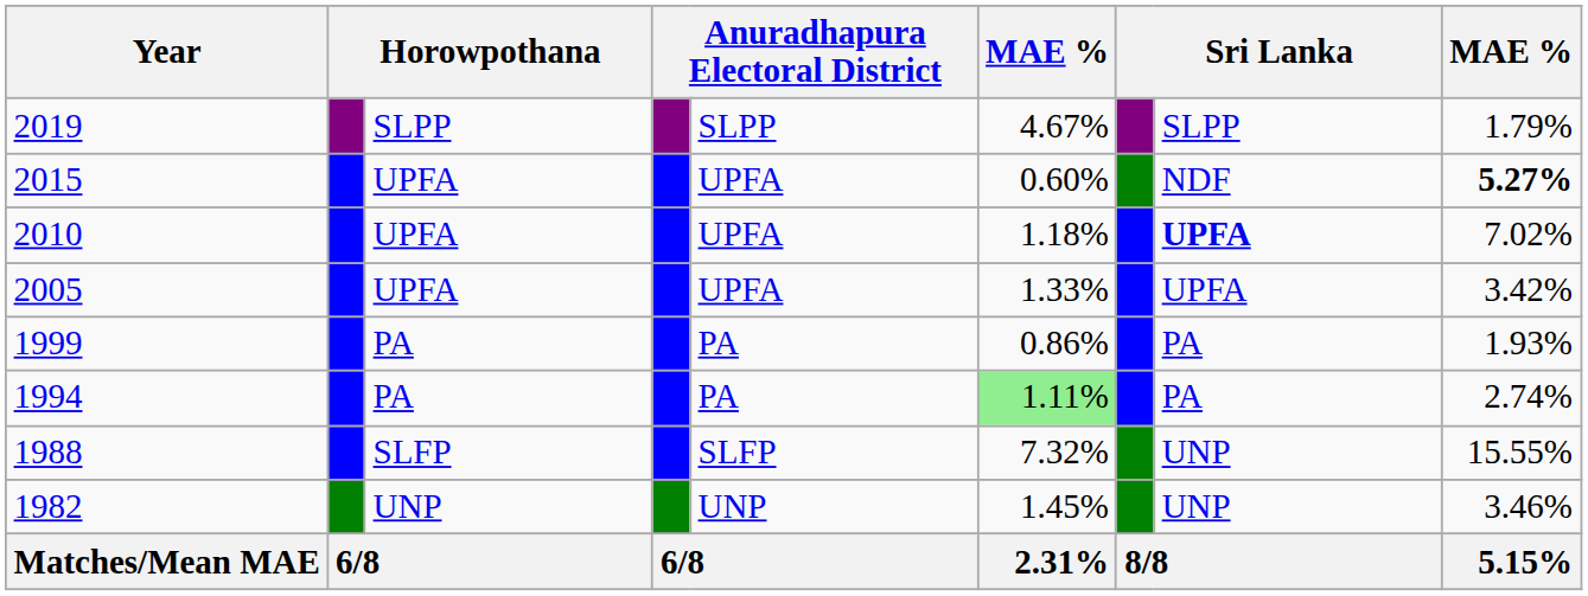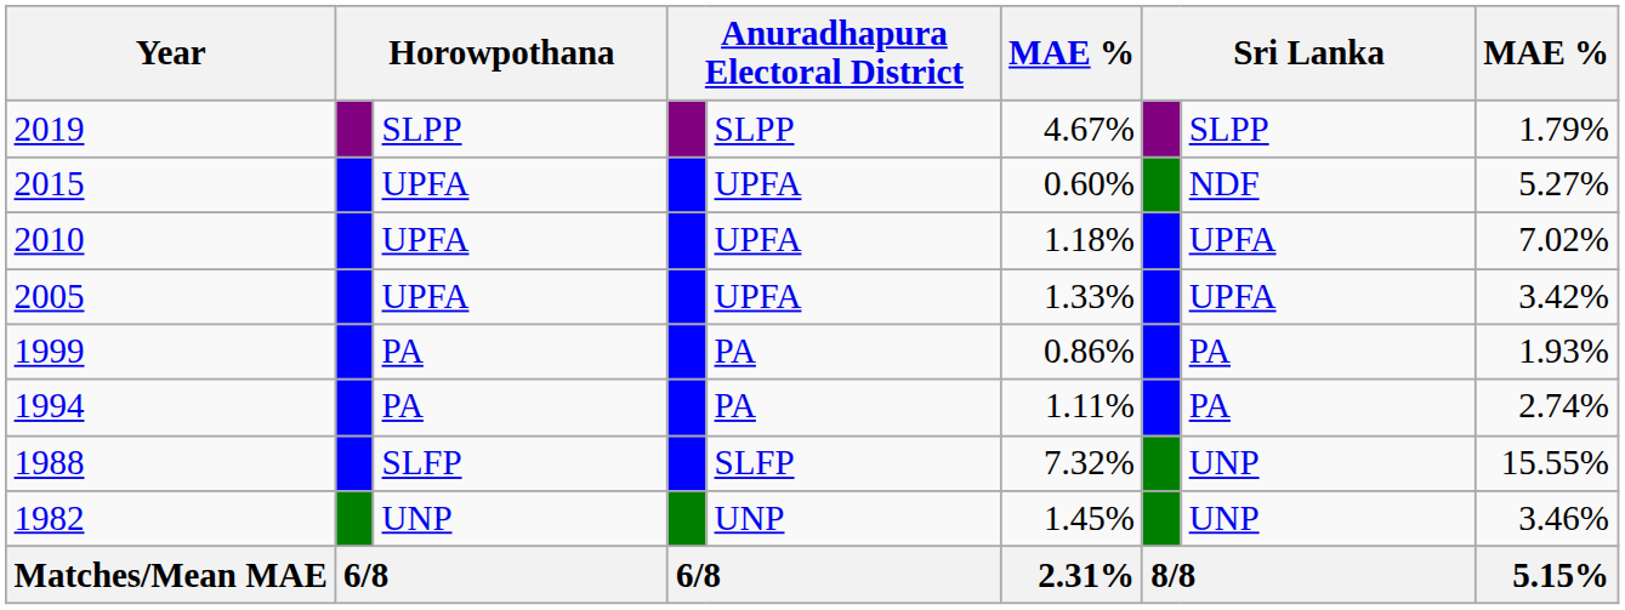2015 | column 9: bold -> normal
2010 | column 8: bold -> normal
1994 | column 6: lightgreen background -> no background
